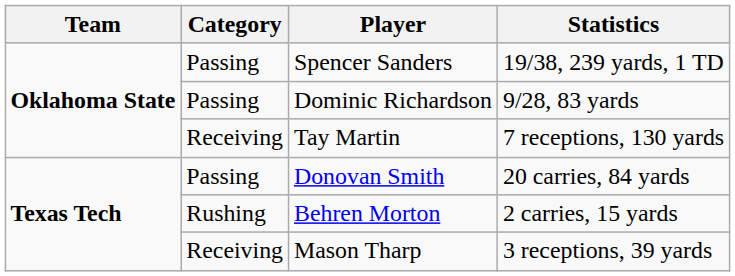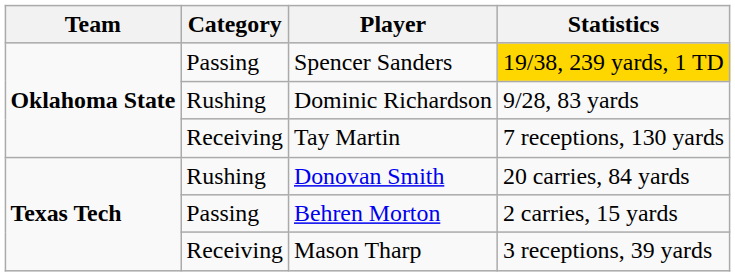Spencer Sanders | Statistics: no background -> gold background
Dominic Richardson | Category: Passing -> Rushing
Donovan Smith | Category: Passing -> Rushing
Behren Morton | Category: Rushing -> Passing
